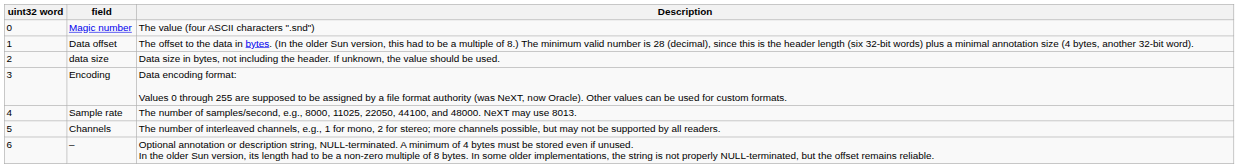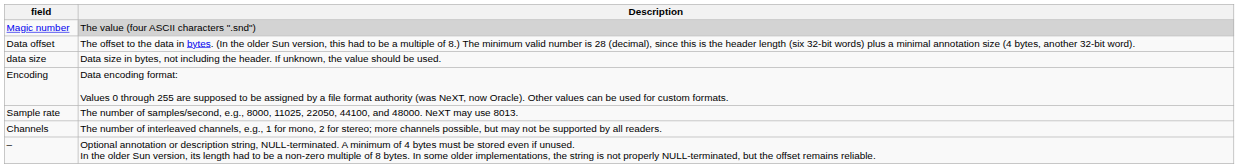- column: uint32 word | 0 | 1 | 2 | 3 | 4 | 5 | 6
Magic number | Description: no background -> lightgrey background
